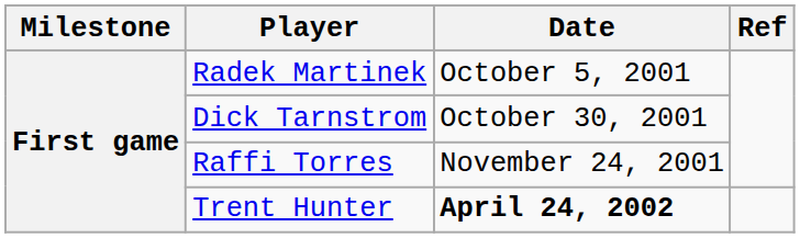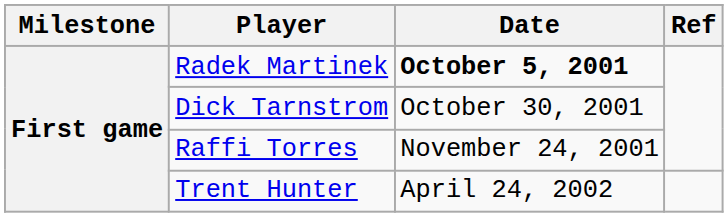Radek Martinek | Date: normal -> bold
Trent Hunter | Date: bold -> normal
